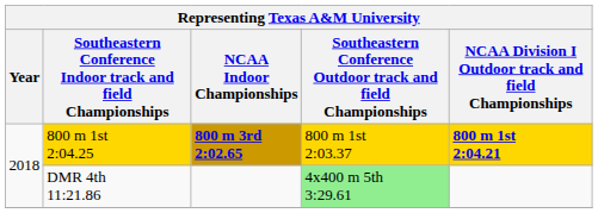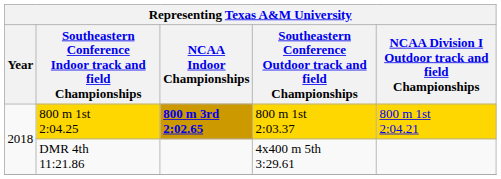800 m 1st 2:04.25 | NCAA Division I Outdoor track and field Championships: bold -> normal
DMR 4th 11:21.86 | column 4: lightgreen background -> no background
